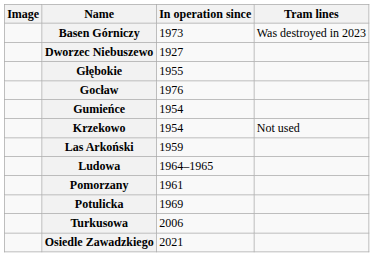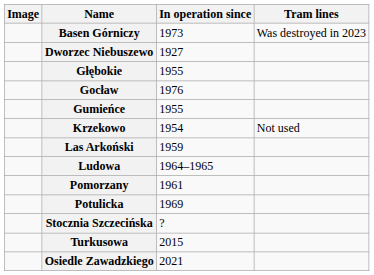Gumieńce | In operation since: 1954 -> 1955
+ row: Stocznia Szczecińska | ?
Turkusowa | In operation since: 2006 -> 2015
